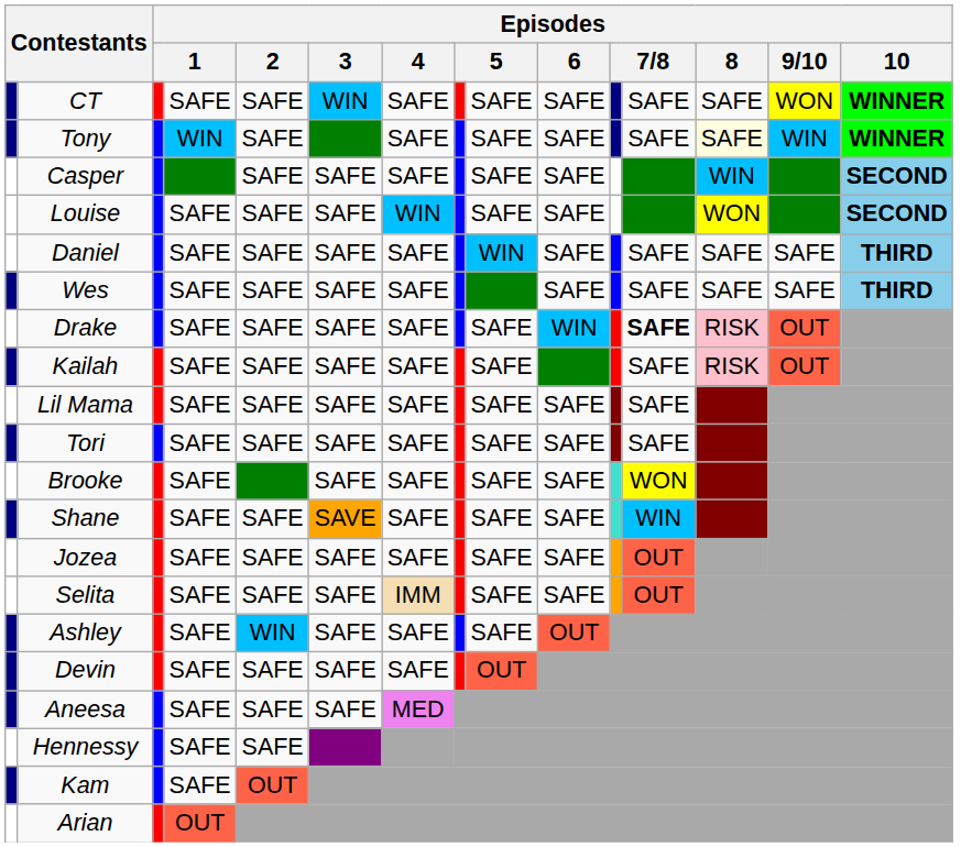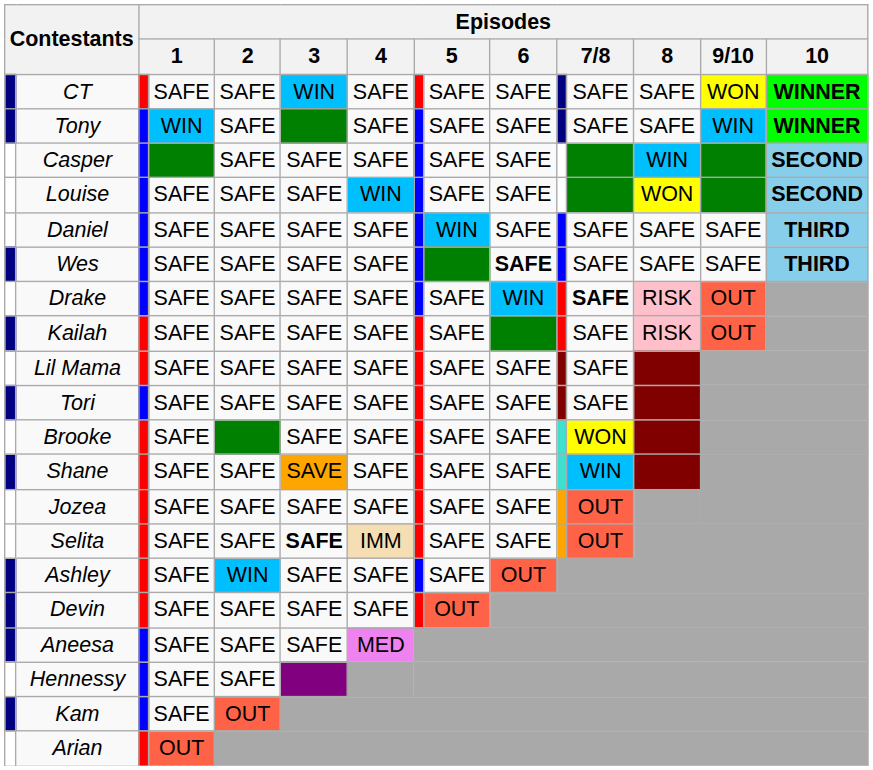Tony | Episodes / 8: lightyellow background -> no background
Wes | Episodes / 6: normal -> bold
Selita | Episodes / 3: normal -> bold
